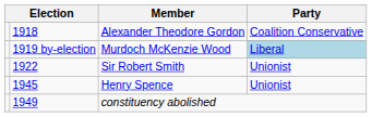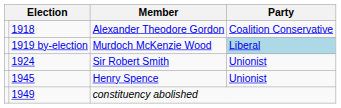Sir Robert Smith | column 2: 1922 -> 1924
